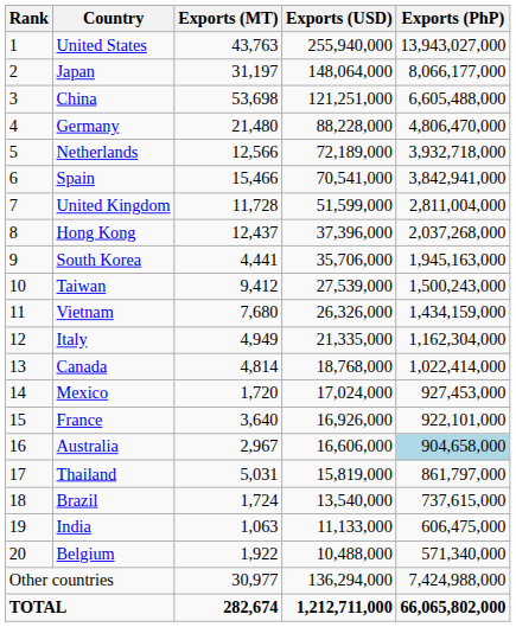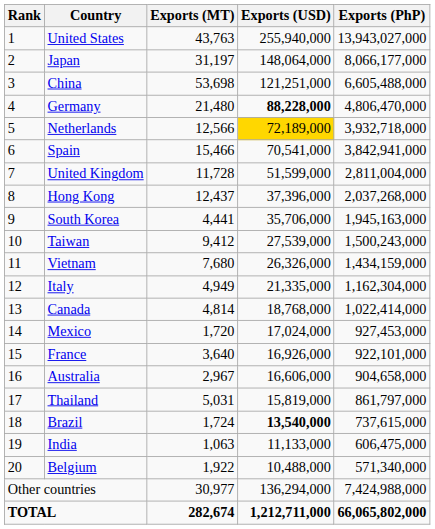Germany | Exports (USD): normal -> bold
Netherlands | Exports (USD): no background -> gold background
Australia | Exports (PhP): lightblue background -> no background
Brazil | Exports (USD): normal -> bold
